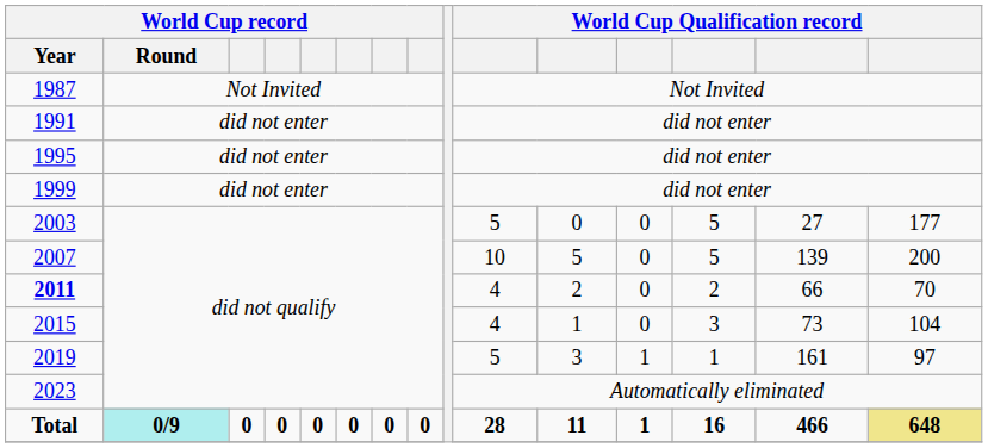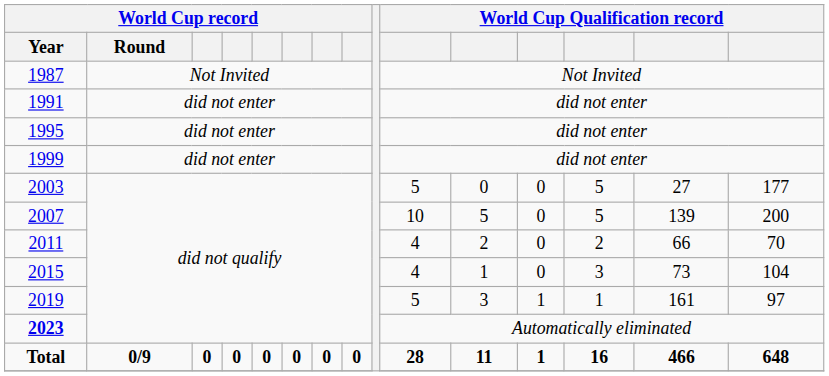2011 | World Cup record / Year: bold -> normal
2023 | World Cup record / Year: normal -> bold
Total | World Cup record / Round: paleturquoise background -> no background
Total | column 15: khaki background -> no background
